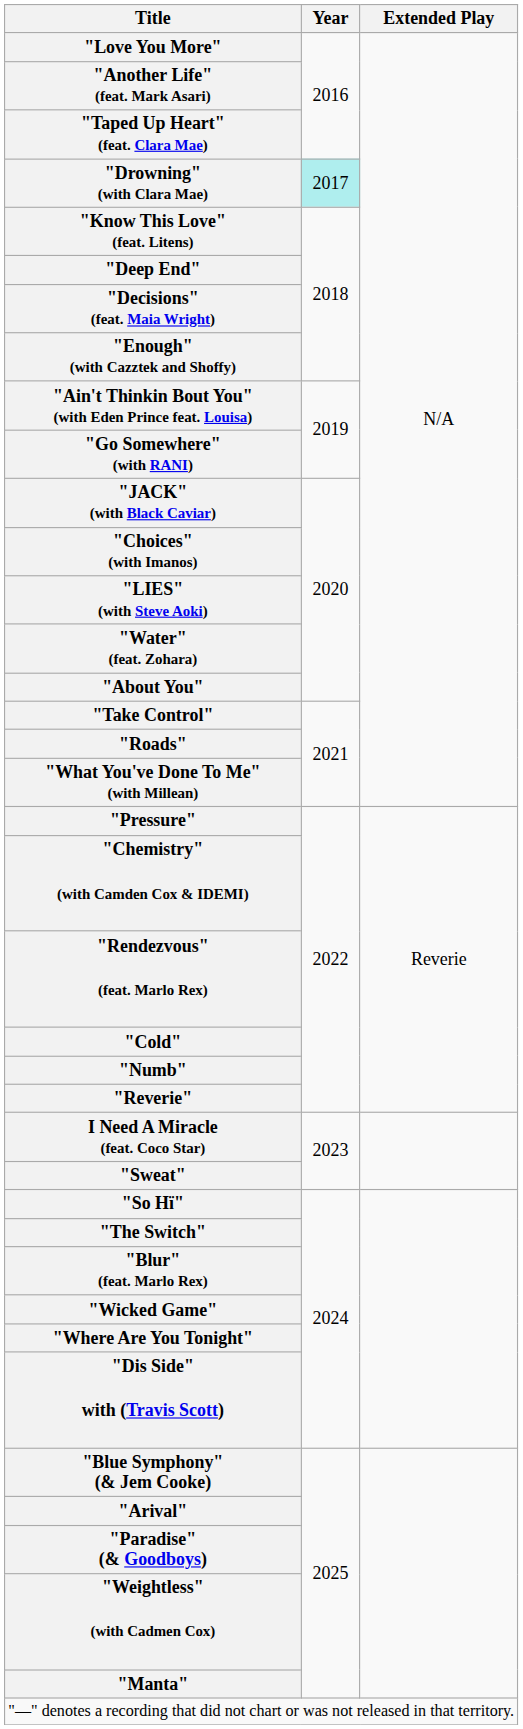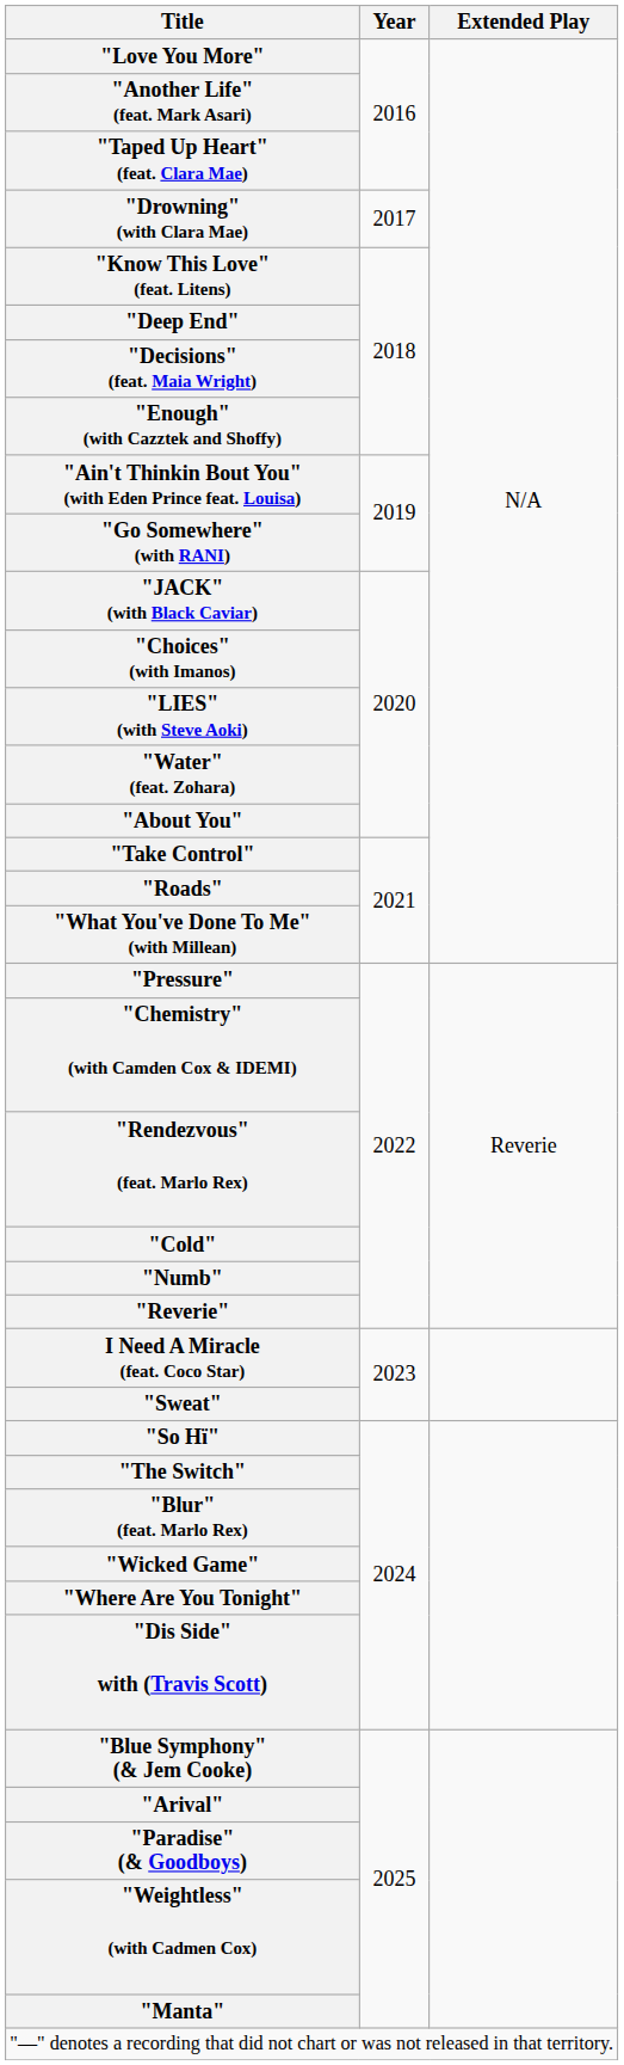"Drowning" (with Clara Mae) | Year: paleturquoise background -> no background
